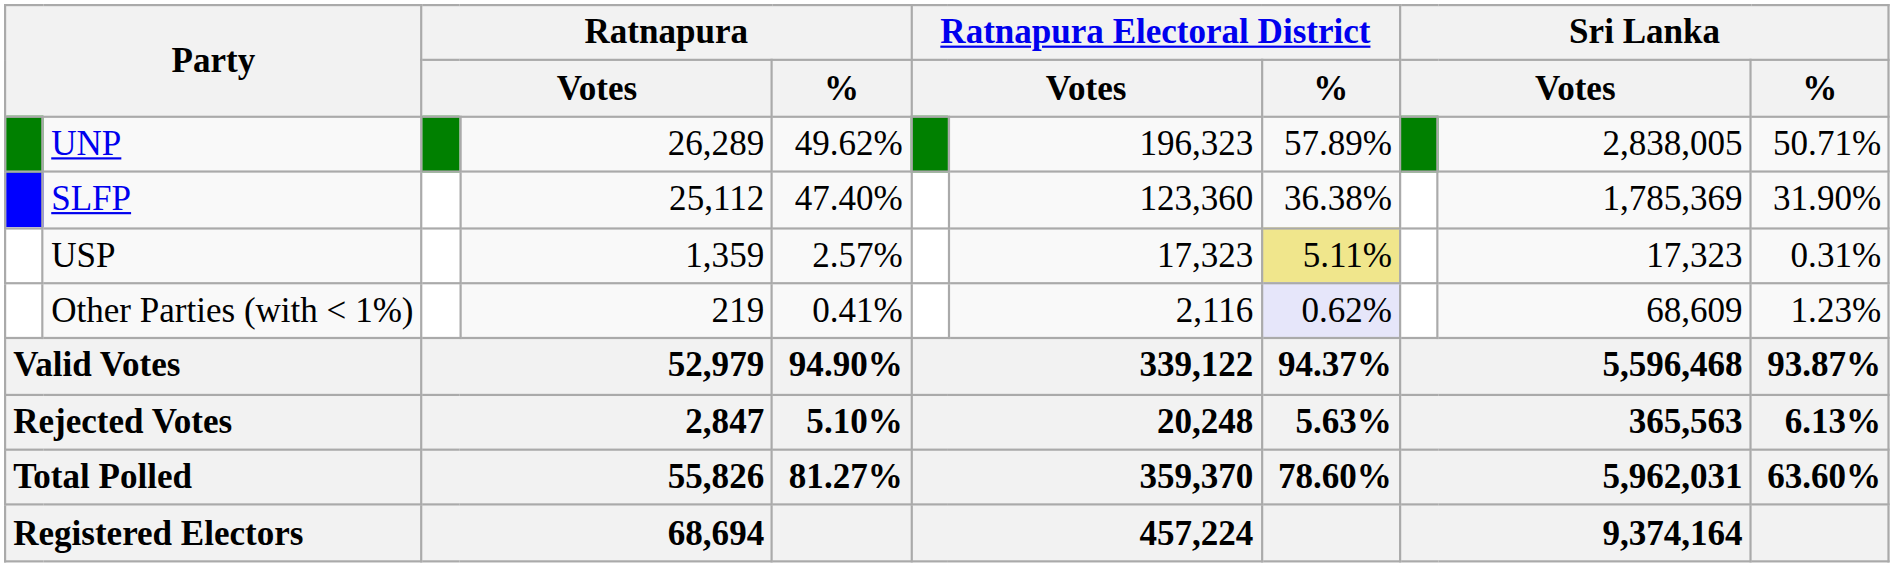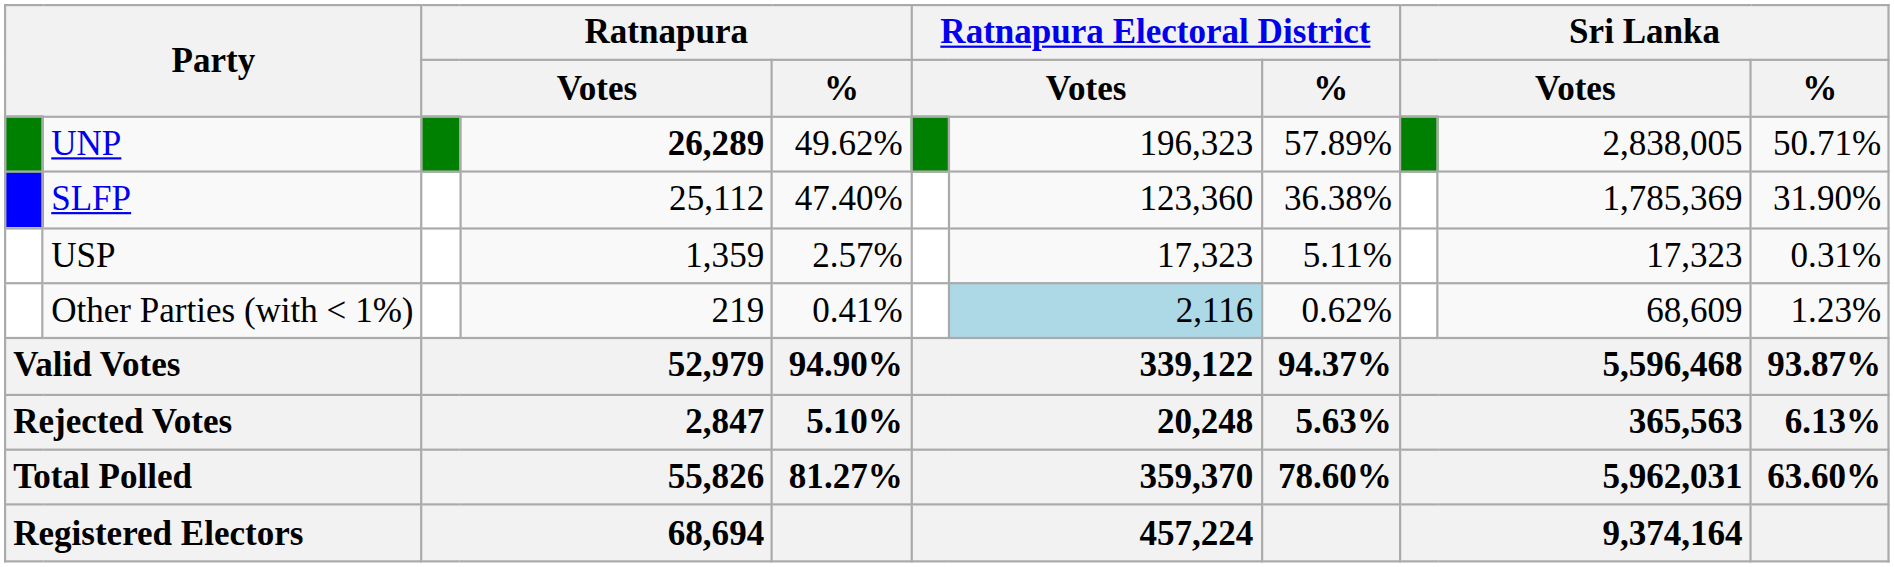UNP | column 4: normal -> bold
USP | Ratnapura Electoral District / %: khaki background -> no background
Other Parties (with < 1%) | column 7: no background -> lightblue background
Other Parties (with < 1%) | Ratnapura Electoral District / %: lavender background -> no background
